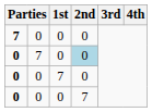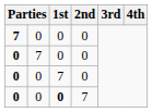row 3 | 2nd: lightblue background -> no background
row 5 | 1st: normal -> bold
